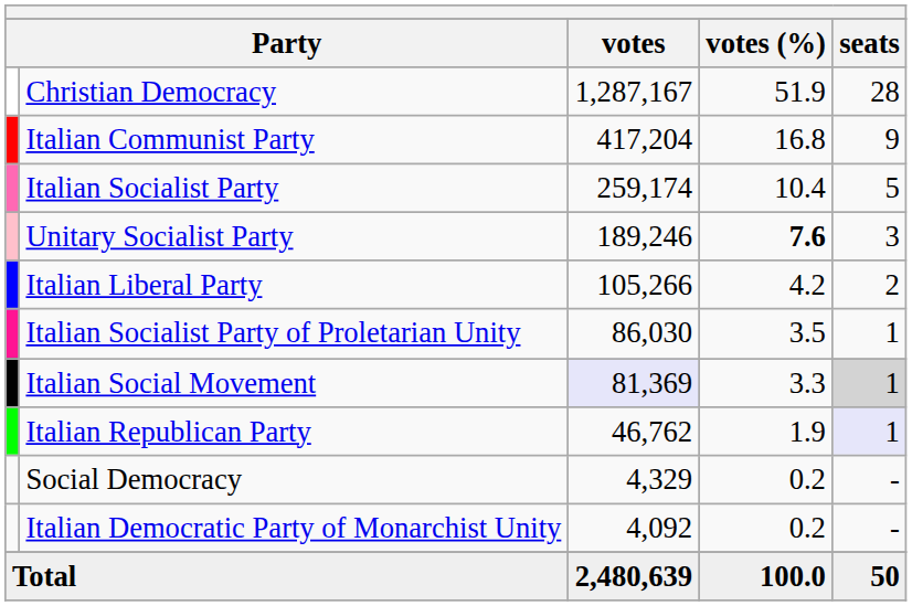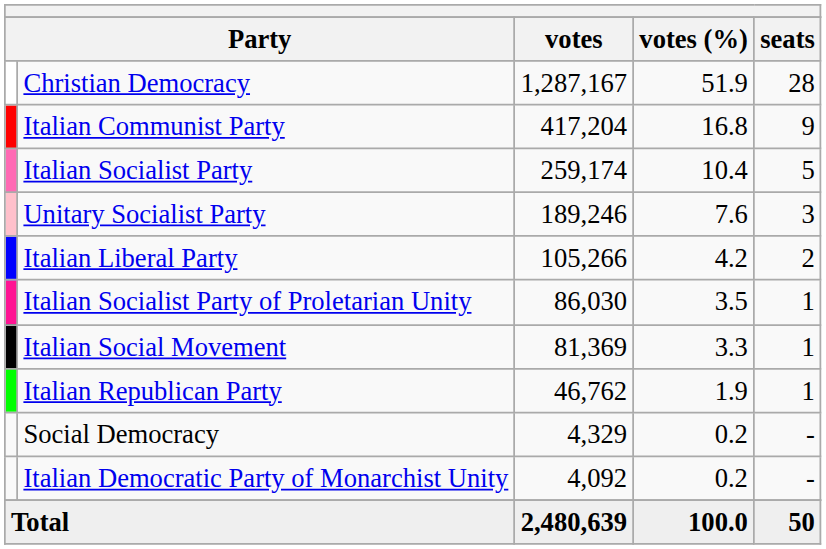Unitary Socialist Party | votes (%): bold -> normal
Italian Social Movement | votes: lavender background -> no background
Italian Social Movement | seats: lightgrey background -> no background
Italian Republican Party | seats: lavender background -> no background
